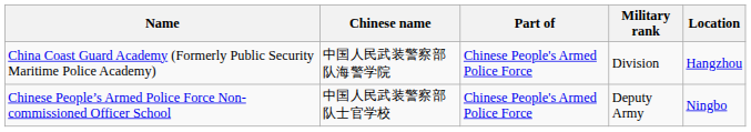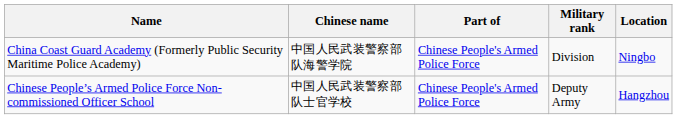row 2 | Location: Hangzhou -> Ningbo
row 3 | Location: Ningbo -> Hangzhou
